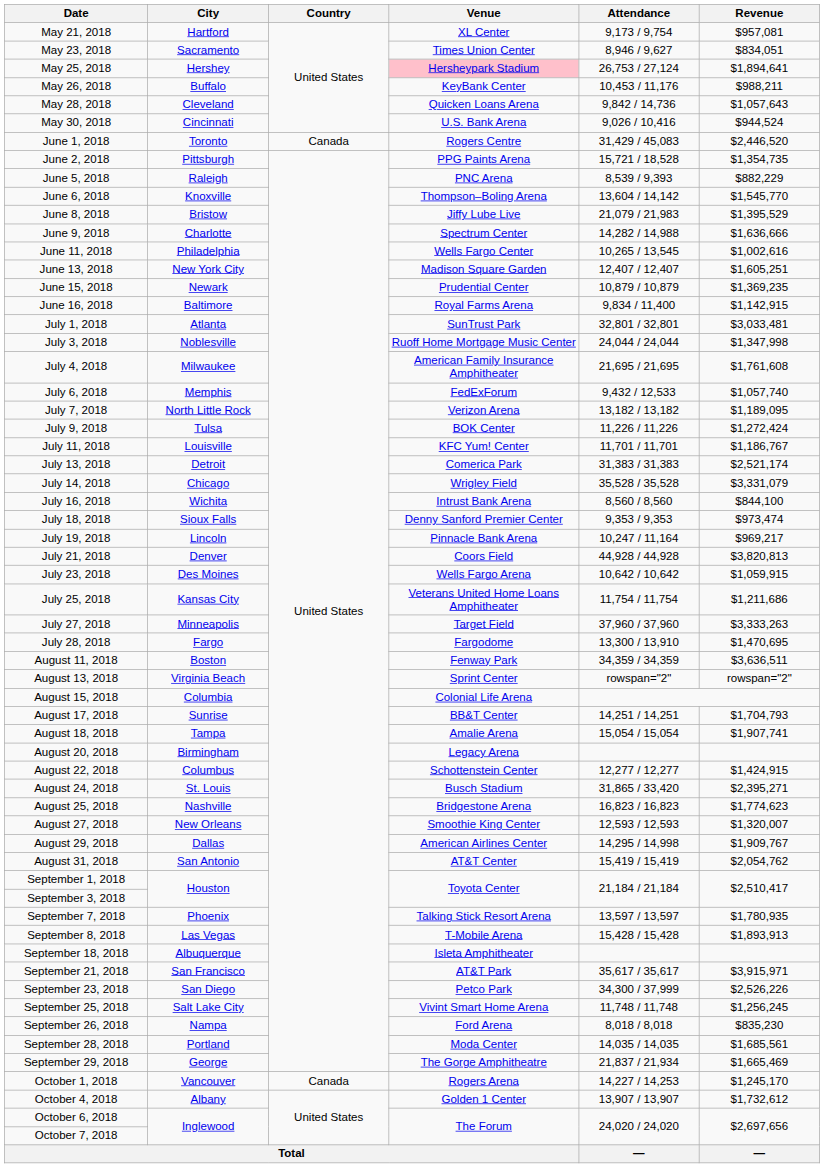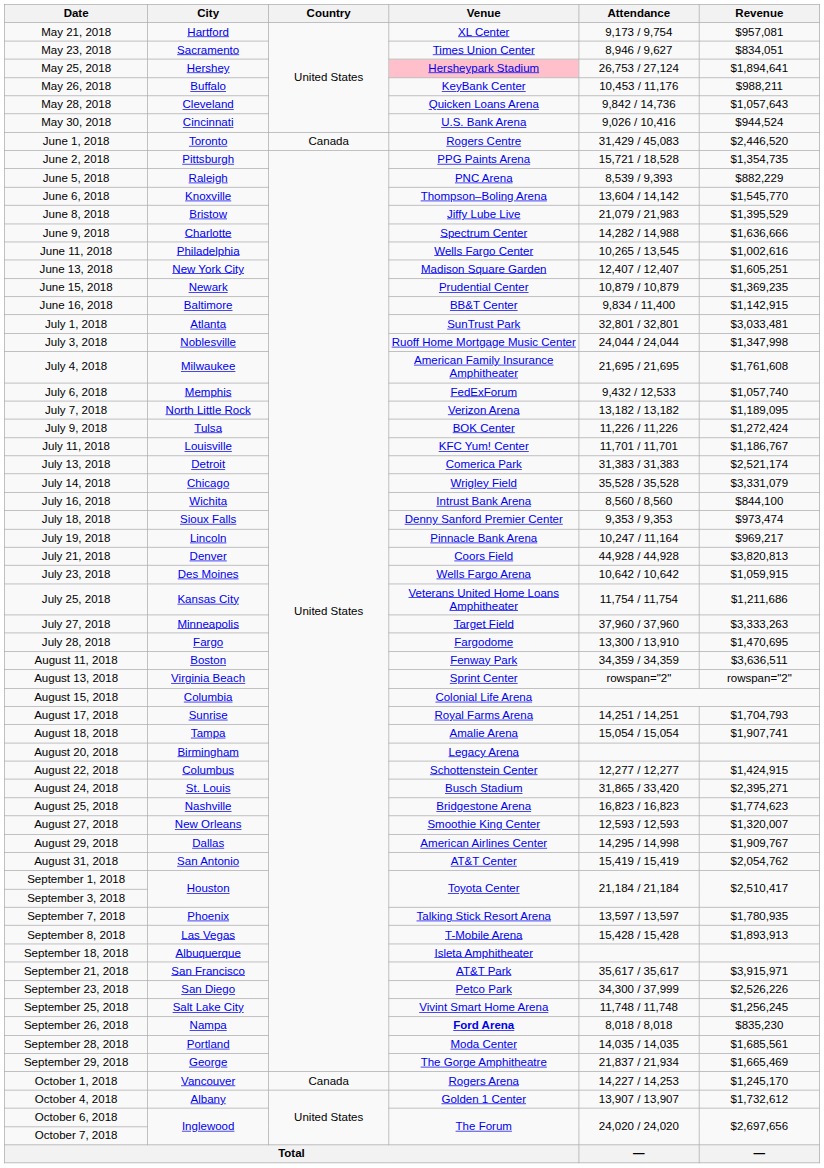June 16, 2018 | Venue: Royal Farms Arena -> BB&T Center
August 17, 2018 | Venue: BB&T Center -> Royal Farms Arena
September 26, 2018 | Venue: normal -> bold
